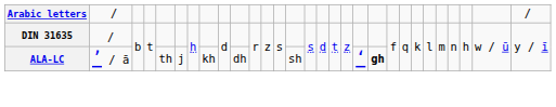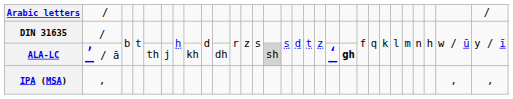ALA-LC | column 14: no background -> lightgrey background
+ row: IPA (MSA) | , | , | ,
